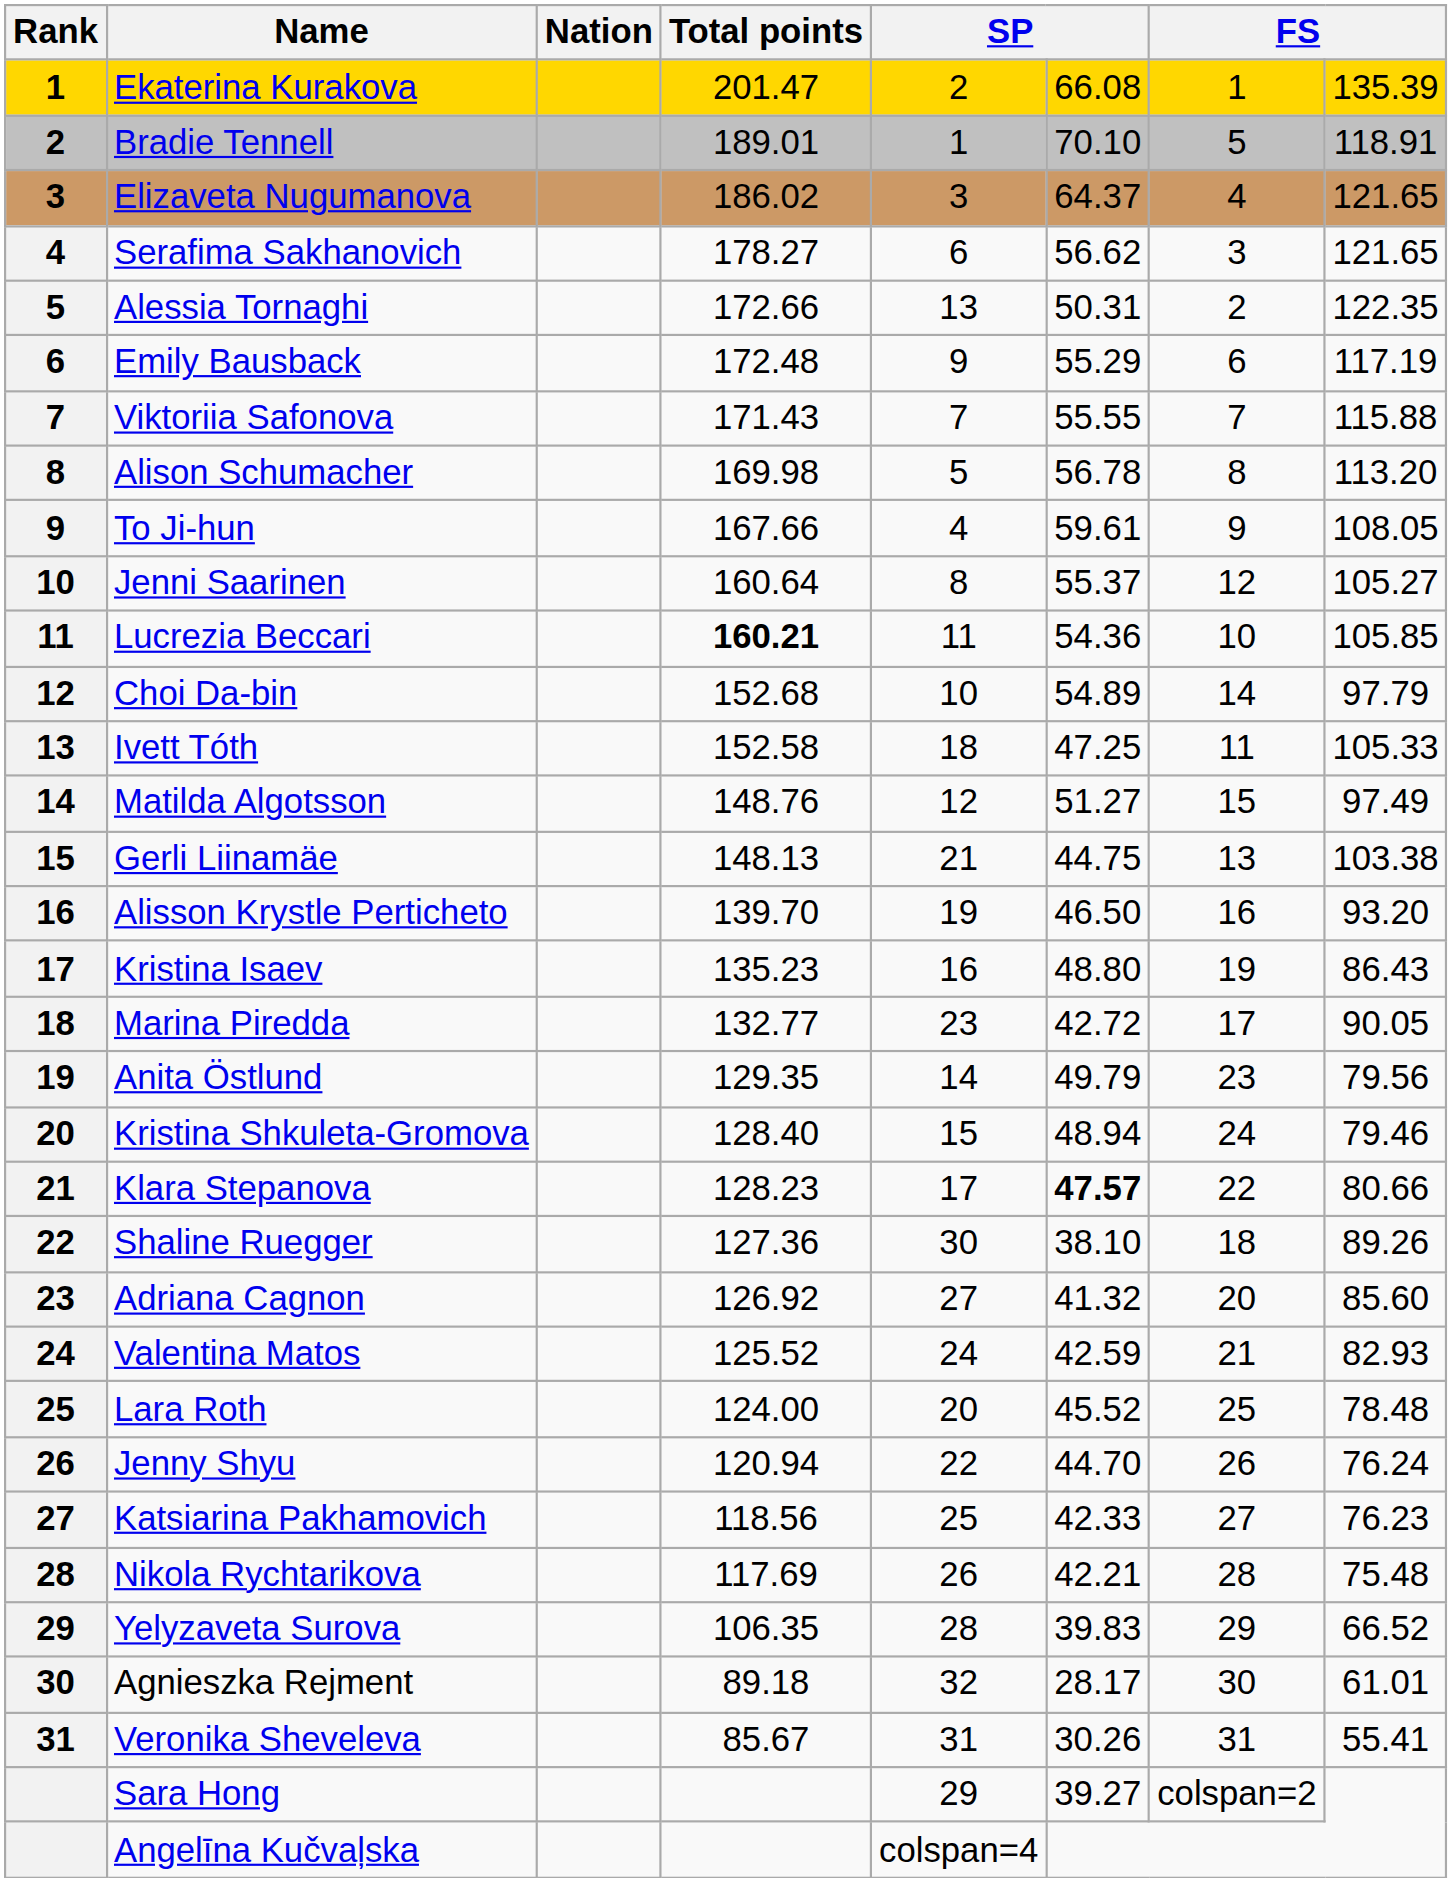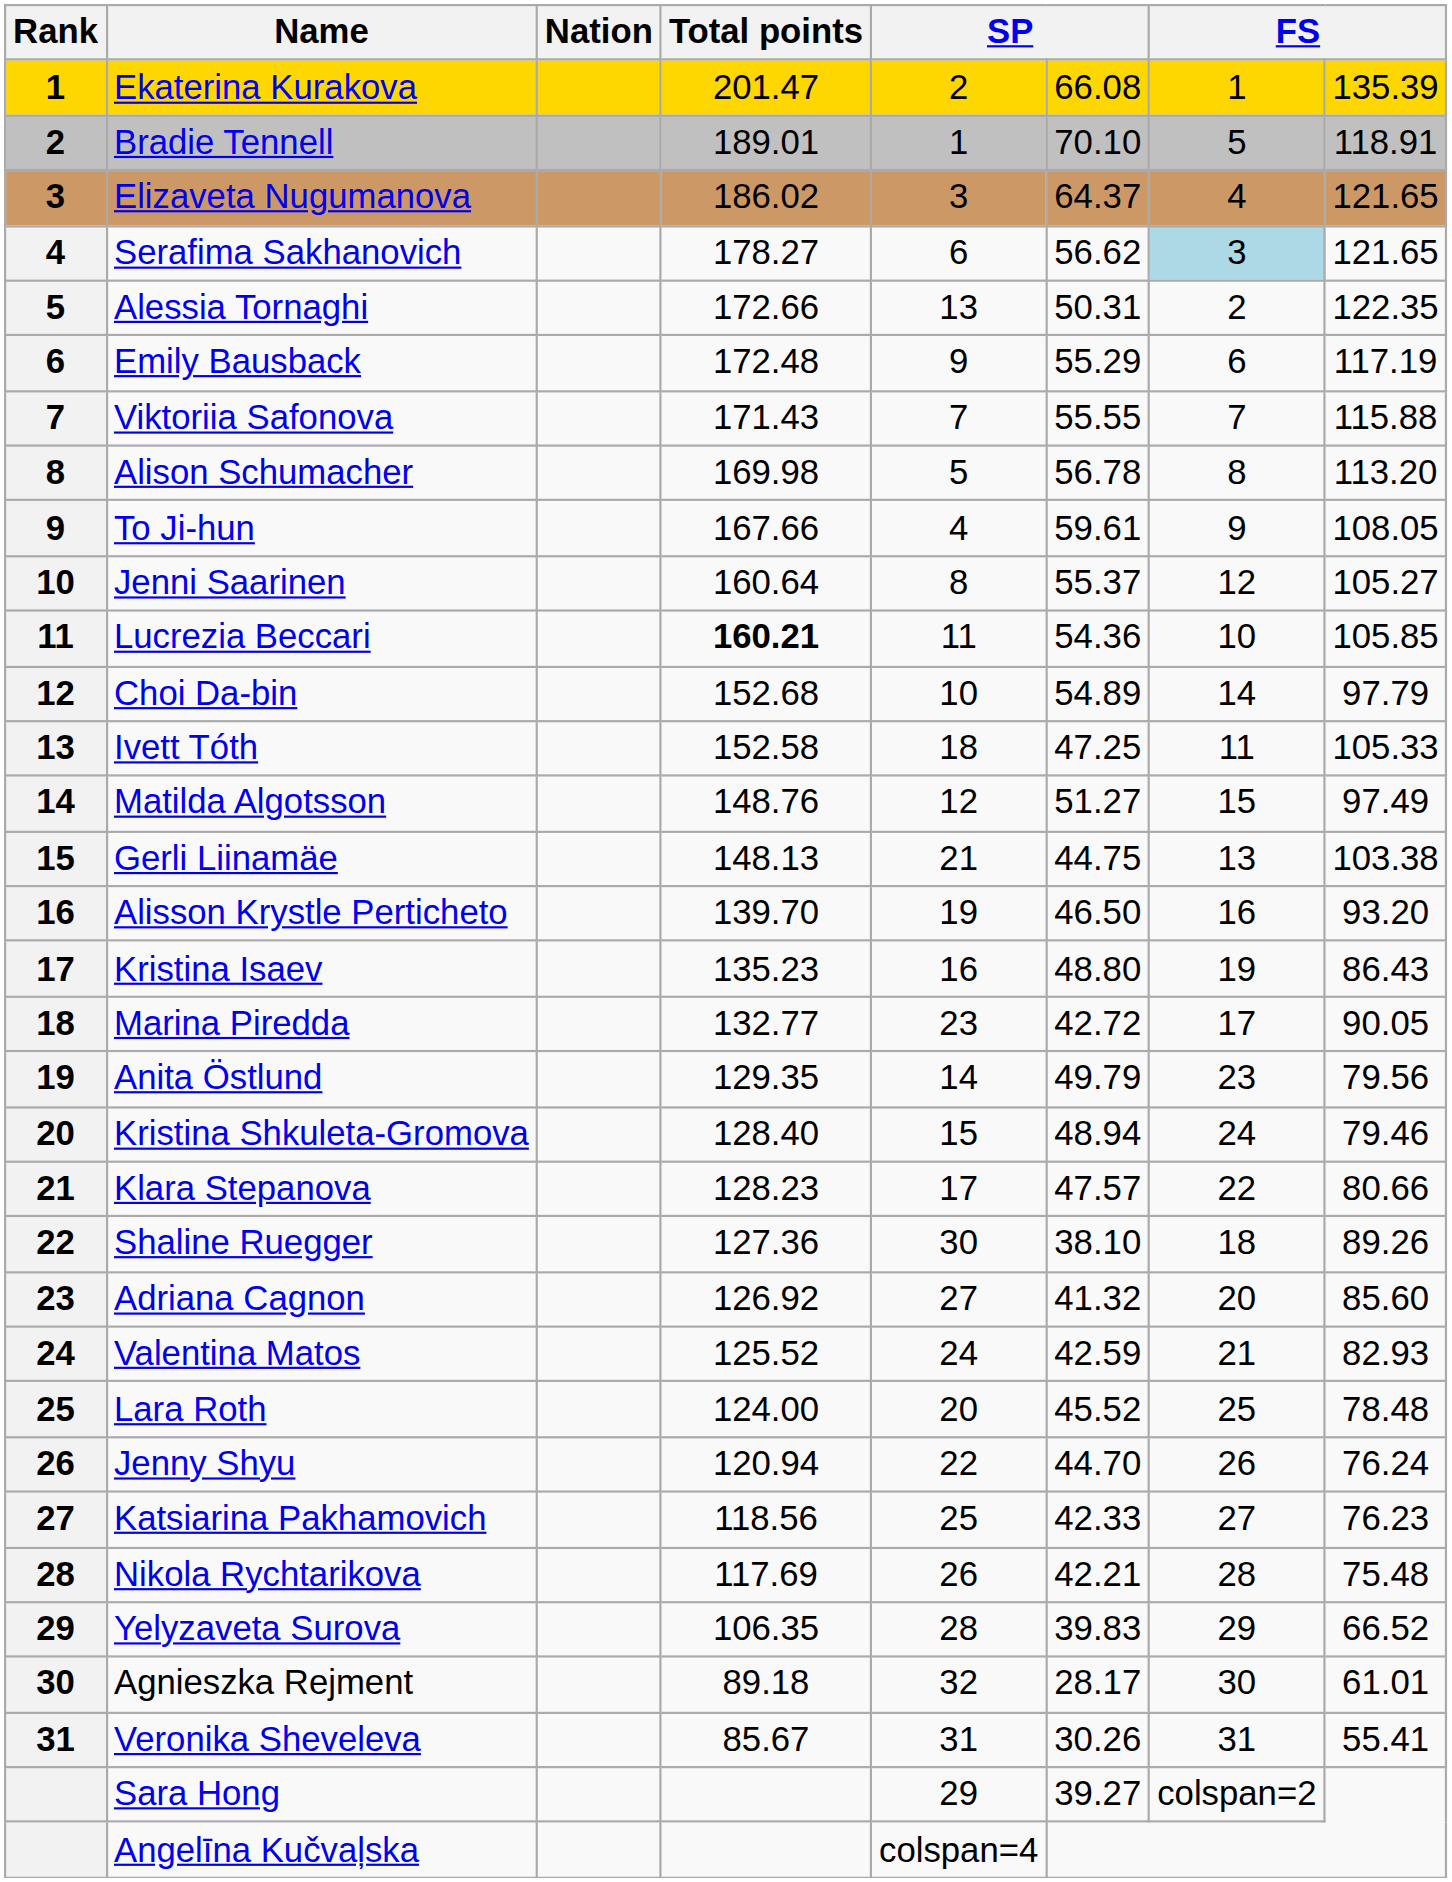Serafima Sakhanovich | column 7: no background -> lightblue background
Klara Stepanova | column 6: bold -> normal
